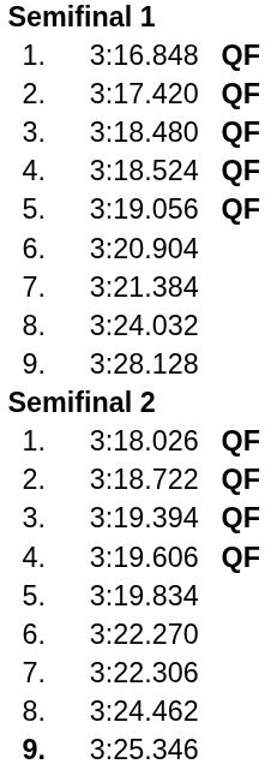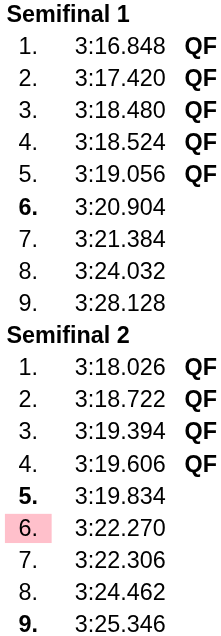3:20.904 | column 1: normal -> bold
3:19.834 | column 1: normal -> bold
3:22.270 | column 1: no background -> pink background
